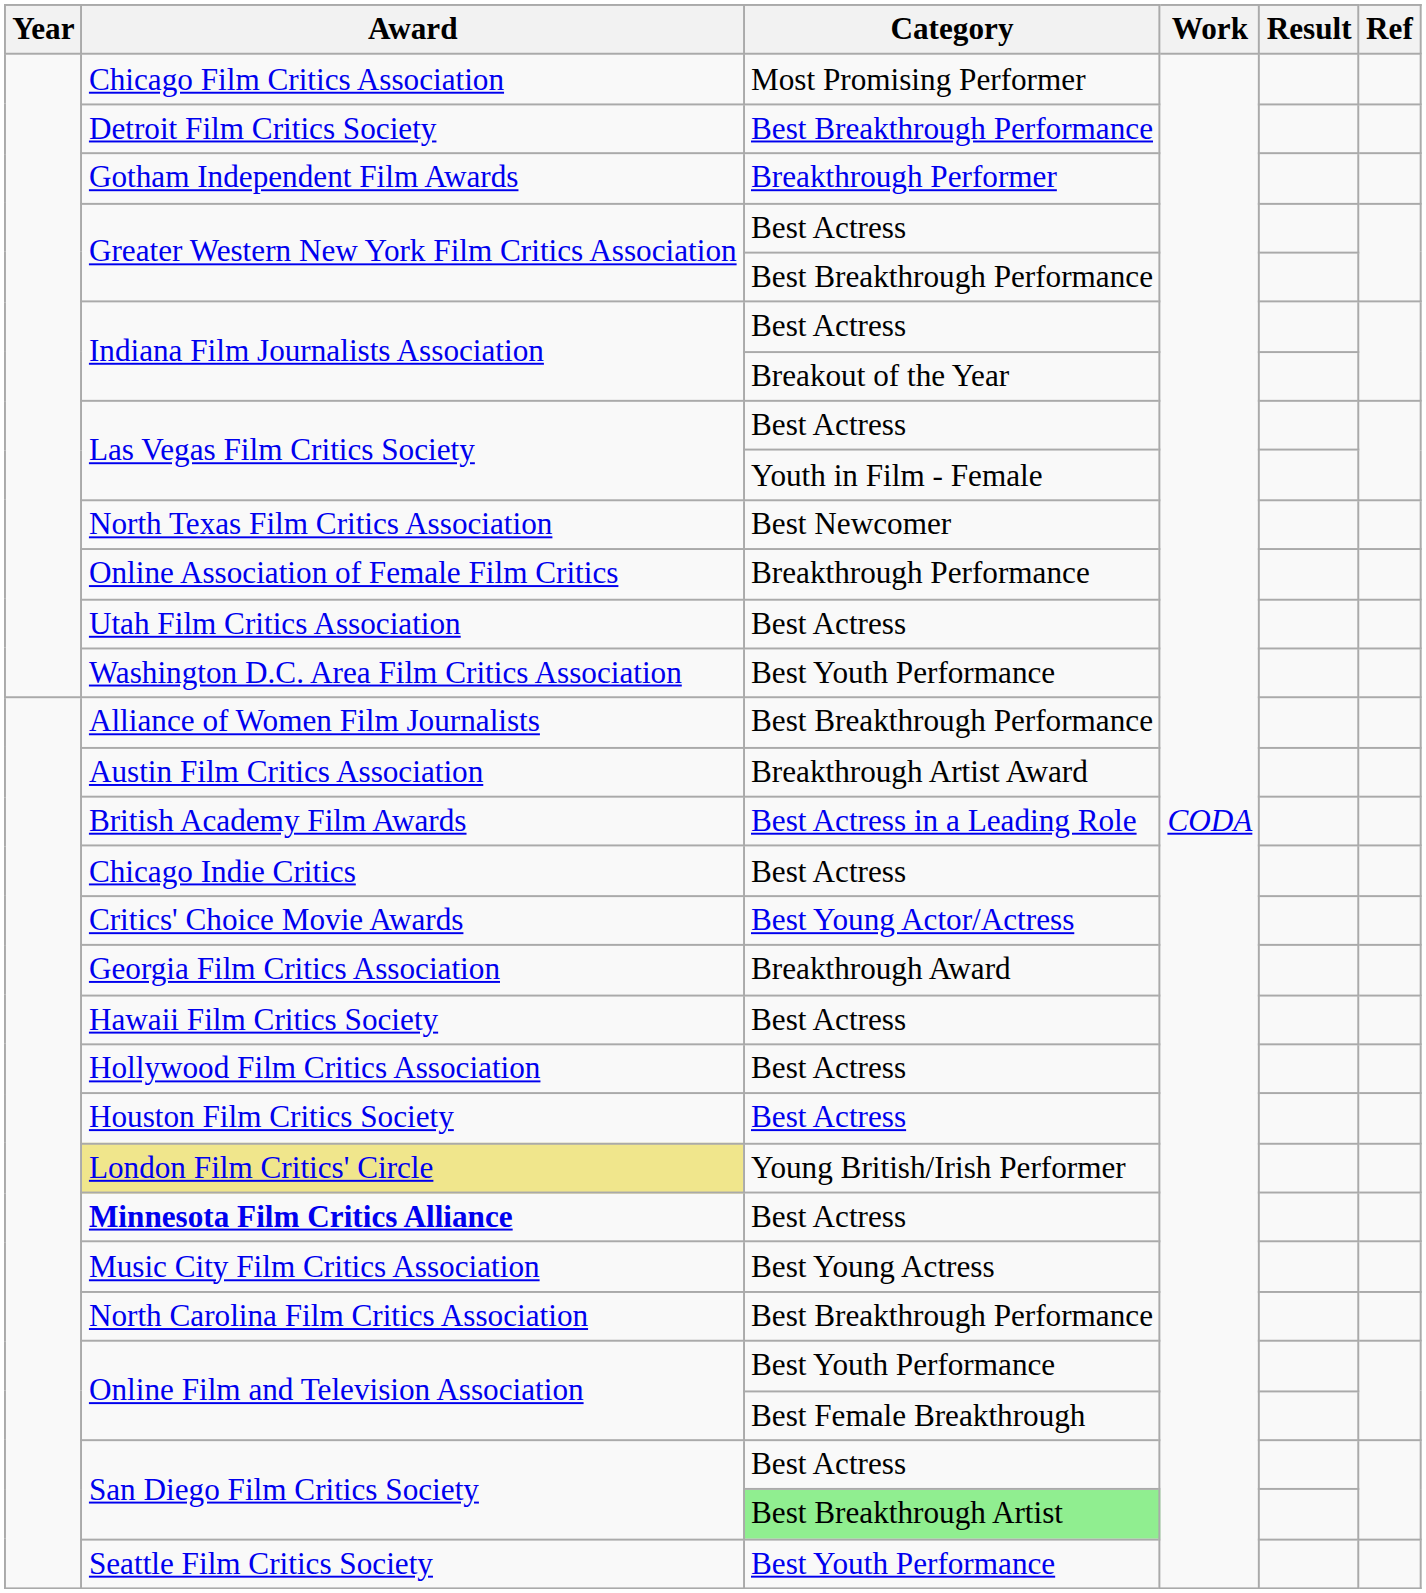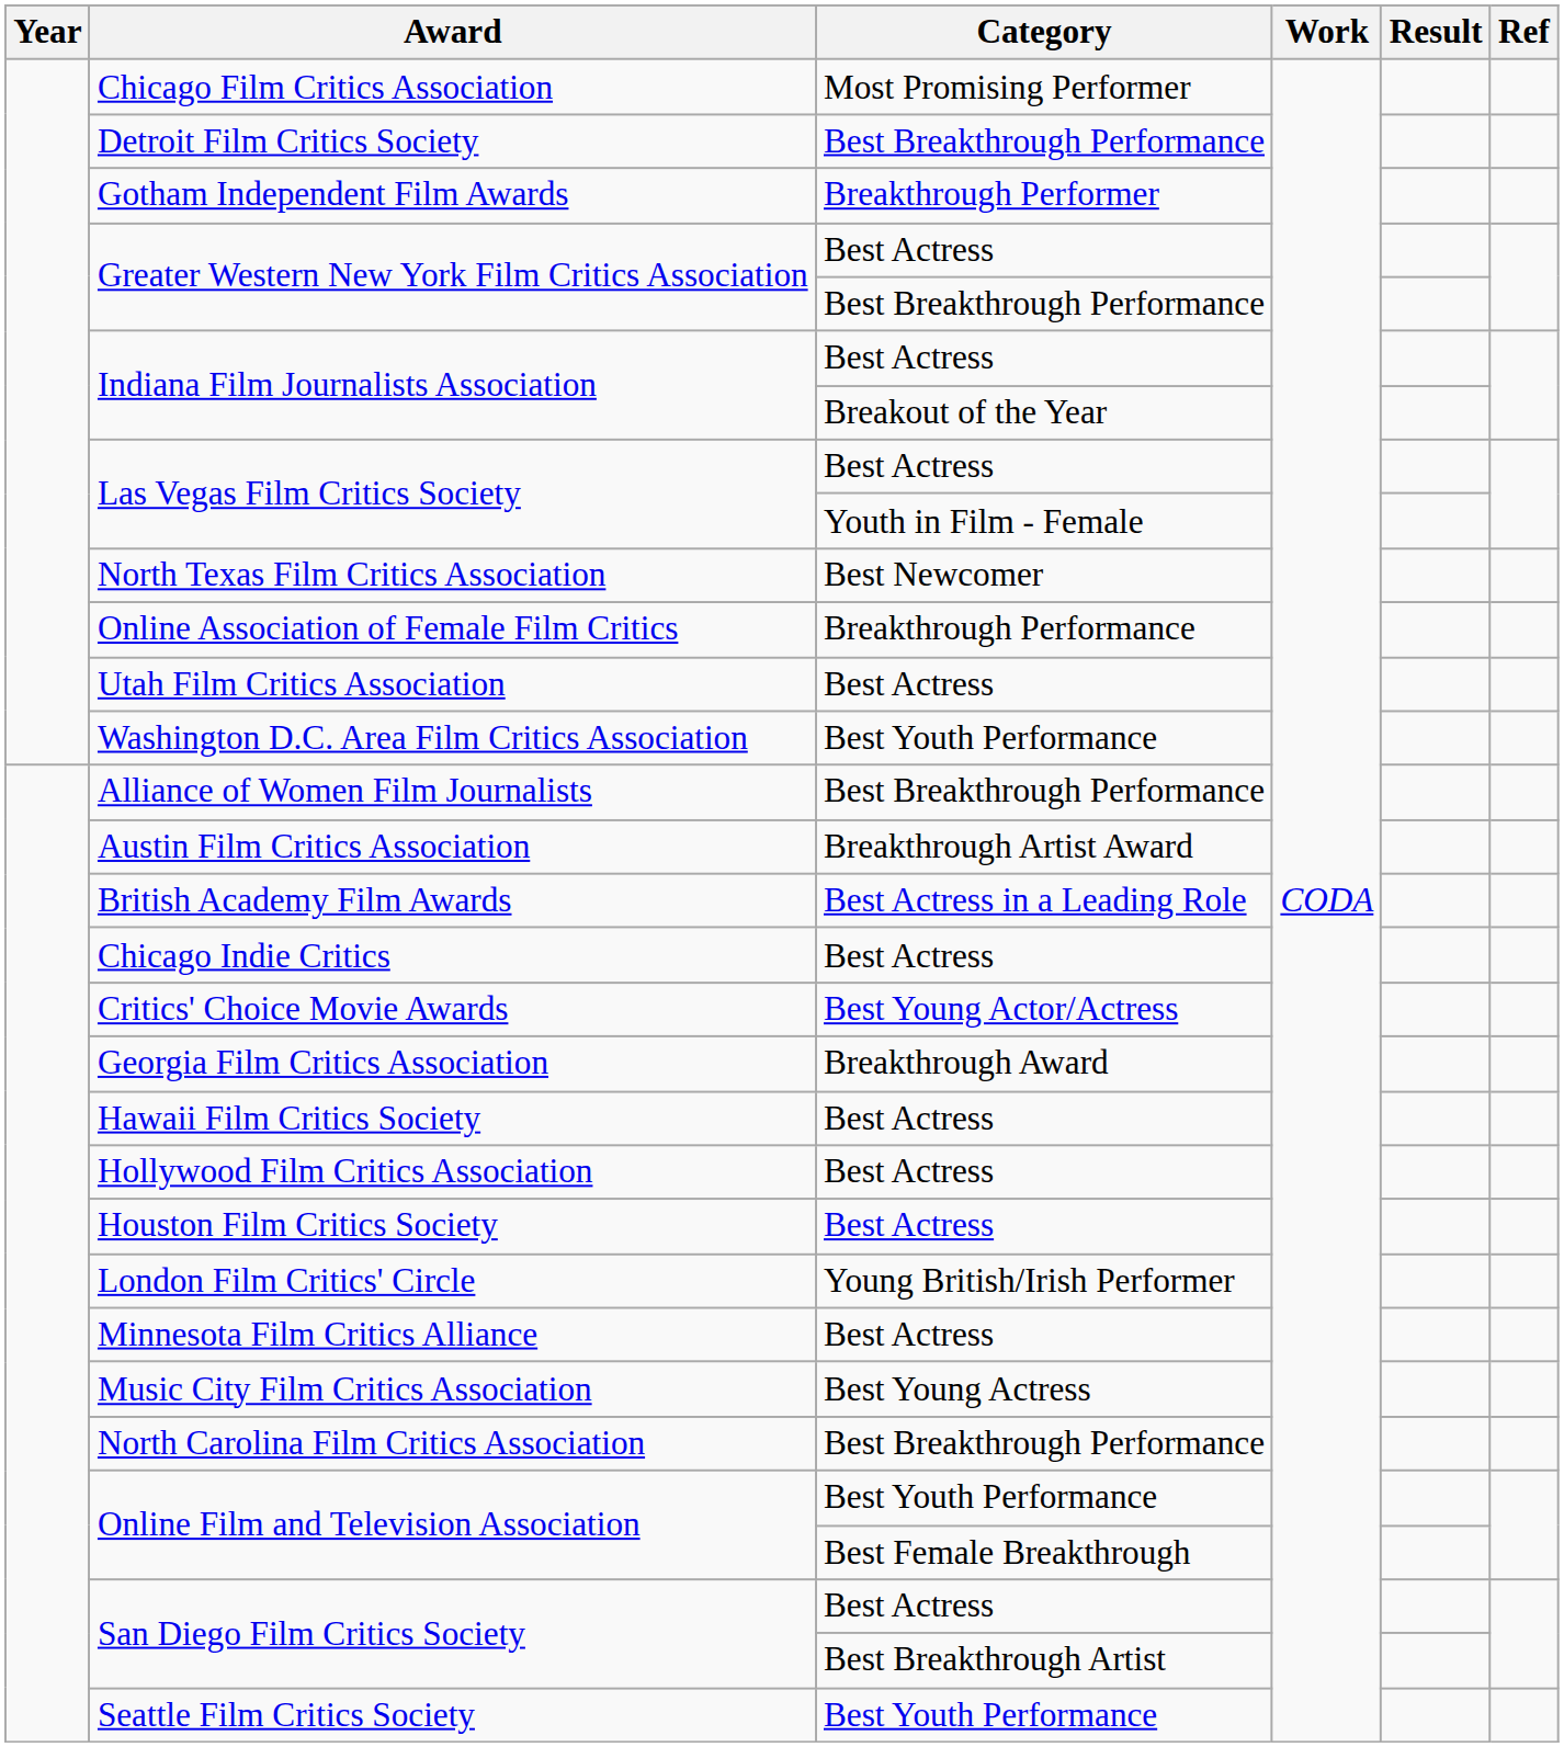London Film Critics' Circle | Award: khaki background -> no background
Minnesota Film Critics Alliance | Award: bold -> normal
San Diego Film Critics Society / Best Breakthrough Artist | Category: lightgreen background -> no background
